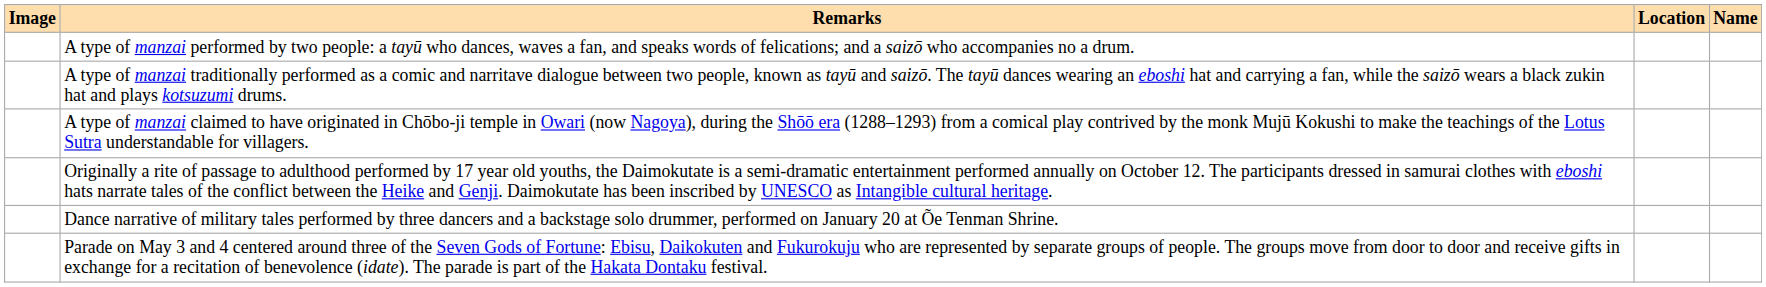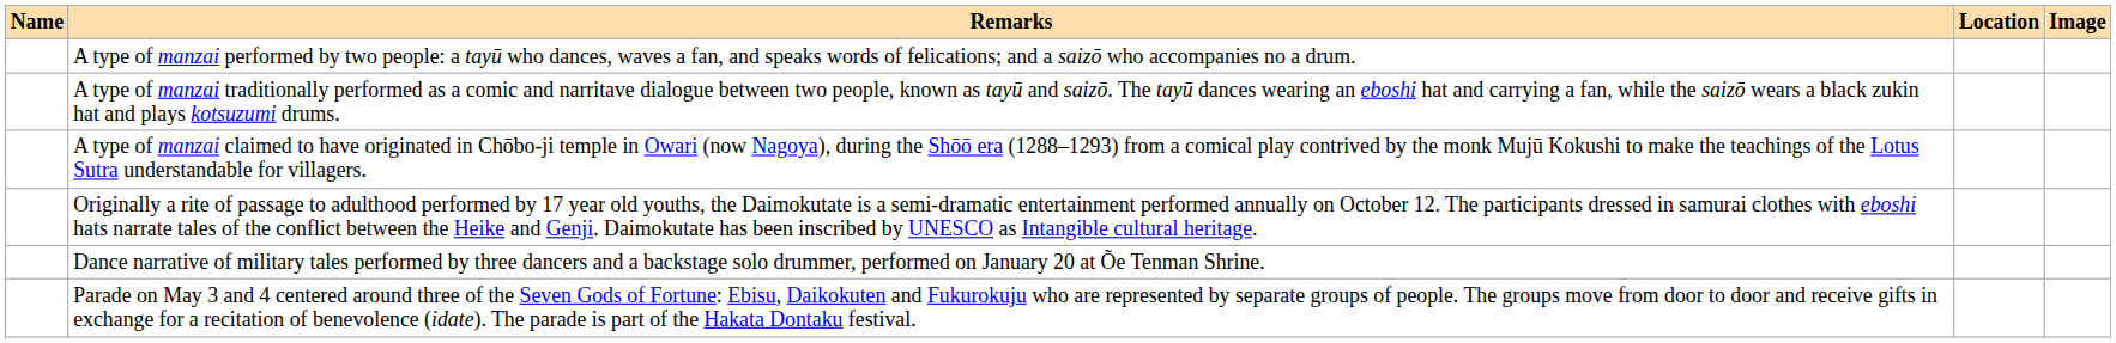columns swapped: Name <-> Image
